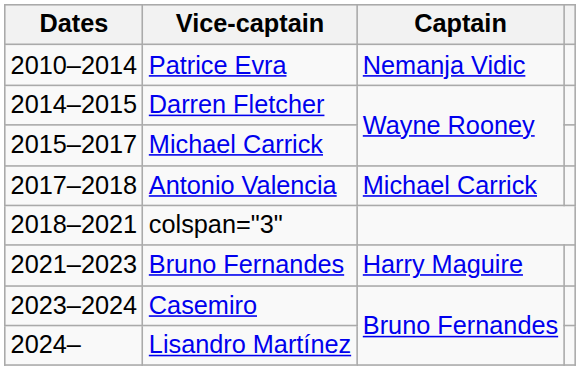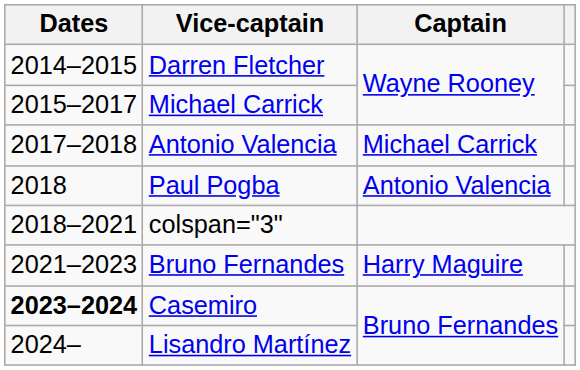- row: 2010–2014 | Patrice Evra | Nemanja Vidic
+ row: 2018 | Paul Pogba | Antonio Valencia
Casemiro | Dates: normal -> bold
